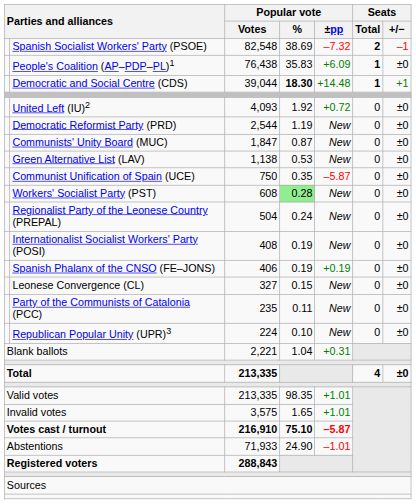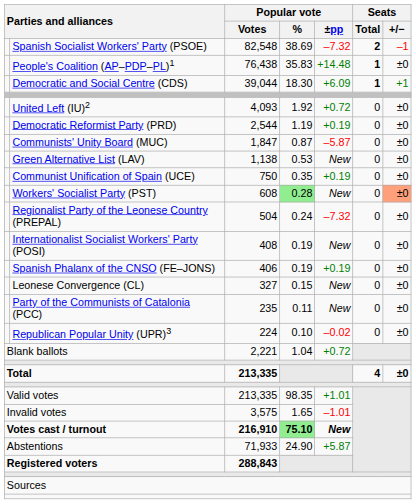People's Coalition (AP–PDP–PL)1 | Popular vote / ±pp: +6.09 -> +14.48
Democratic and Social Centre (CDS) | Popular vote / %: bold -> normal
Democratic and Social Centre (CDS) | Popular vote / ±pp: +14.48 -> +6.09
Democratic Reformist Party (PRD) | Popular vote / ±pp: New -> +0.19
Communists' Unity Board (MUC) | Popular vote / ±pp: New -> –5.87
Communist Unification of Spain (UCE) | Popular vote / ±pp: –5.87 -> +0.19
Workers' Socialist Party (PST) | Seats / +/−: no background -> lightsalmon background
Regionalist Party of the Leonese Country (PREPAL) | Popular vote / ±pp: New -> –7.32
Republican Popular Unity (UPR)3 | Popular vote / ±pp: New -> –0.02
Blank ballots | Popular vote / ±pp: +0.31 -> +0.72
Invalid votes | Popular vote / ±pp: +1.01 -> –1.01
Votes cast / turnout | Popular vote / %: no background -> lightgreen background
Votes cast / turnout | Popular vote / ±pp: –5.87 -> New
Abstentions | Popular vote / ±pp: –1.01 -> +5.87
